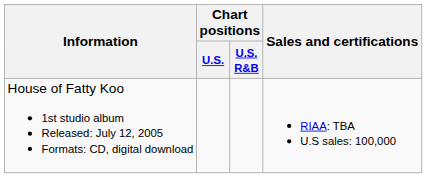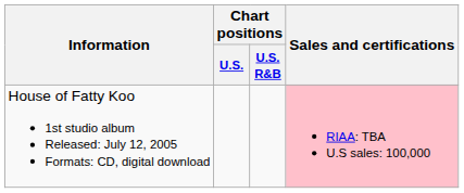row 3 | Sales and certifications: no background -> pink background
